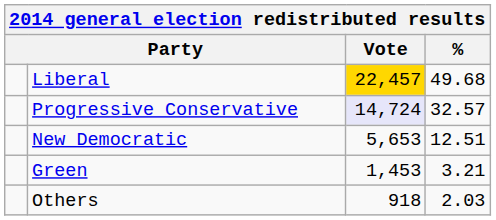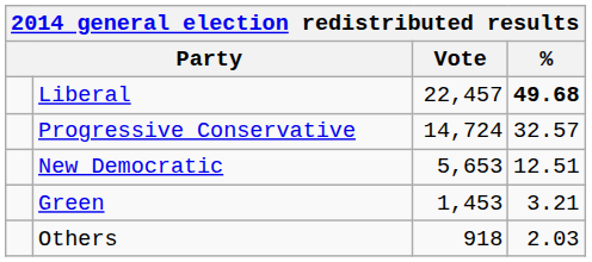Liberal | Vote: gold background -> no background
Liberal | %: normal -> bold
Progressive Conservative | Vote: lavender background -> no background
